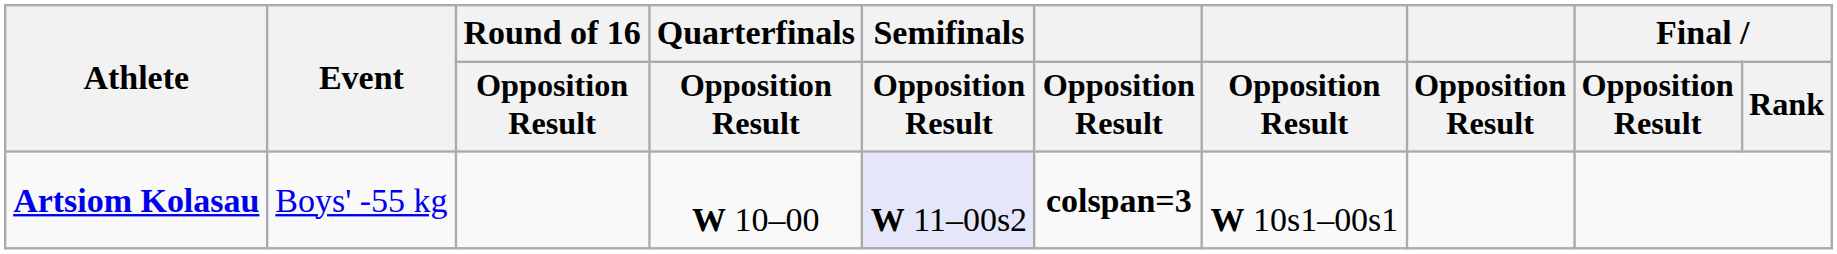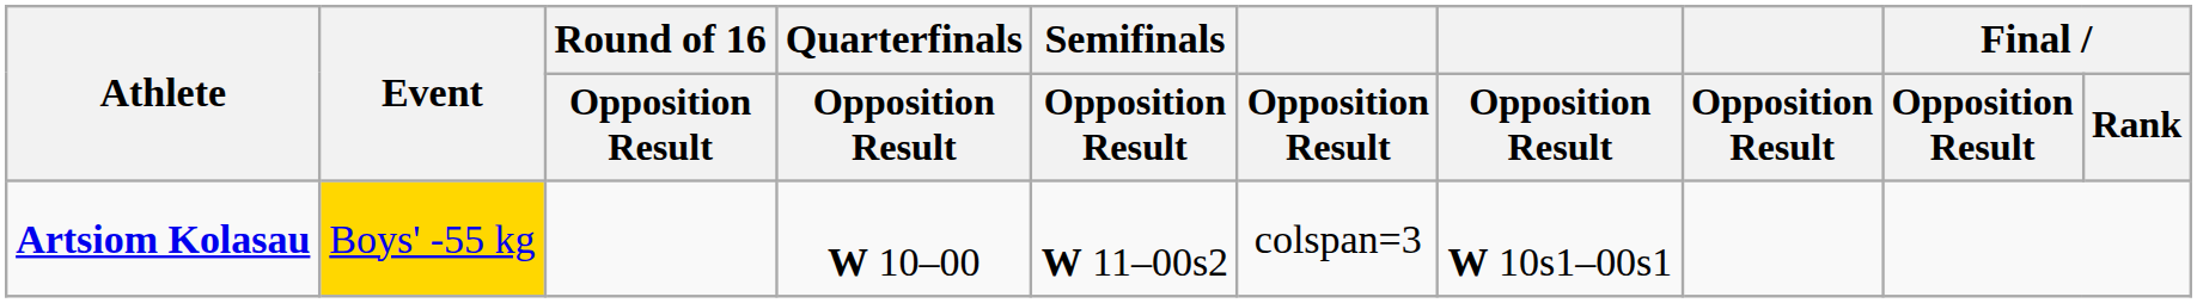Artsiom Kolasau | Event: no background -> gold background
Artsiom Kolasau | Semifinals / Opposition Result: lavender background -> no background
Artsiom Kolasau | column 6: bold -> normal
